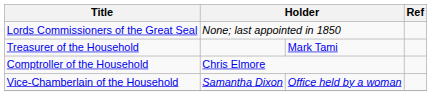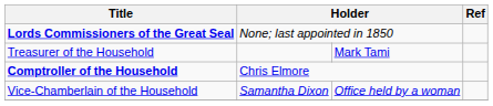Lords Commissioners of the Great Seal | Title: normal -> bold
Comptroller of the Household | Title: normal -> bold
